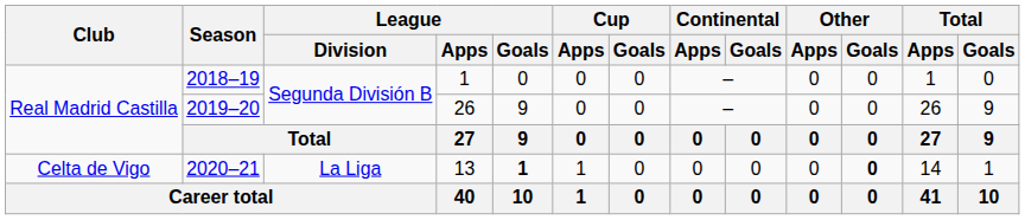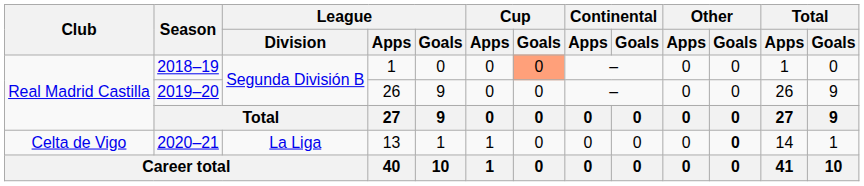2018–19 | Cup / Goals: no background -> lightsalmon background
2020–21 | League / Goals: bold -> normal
